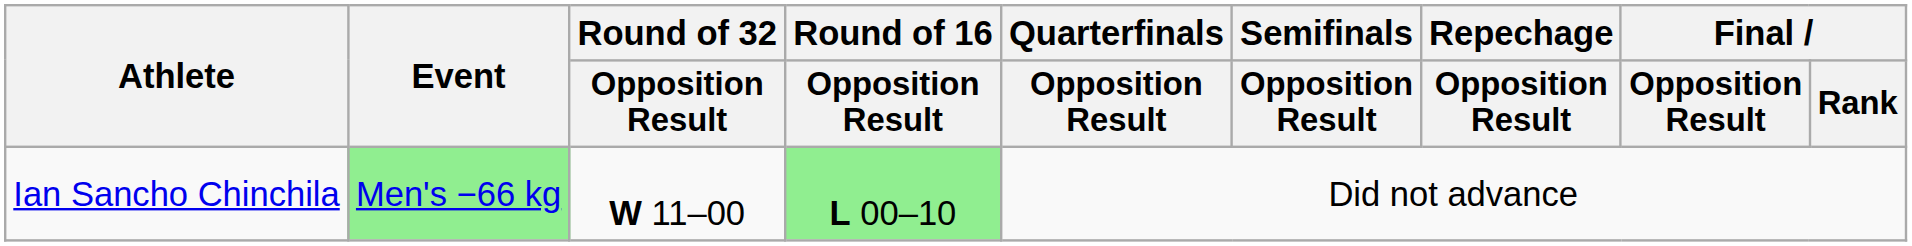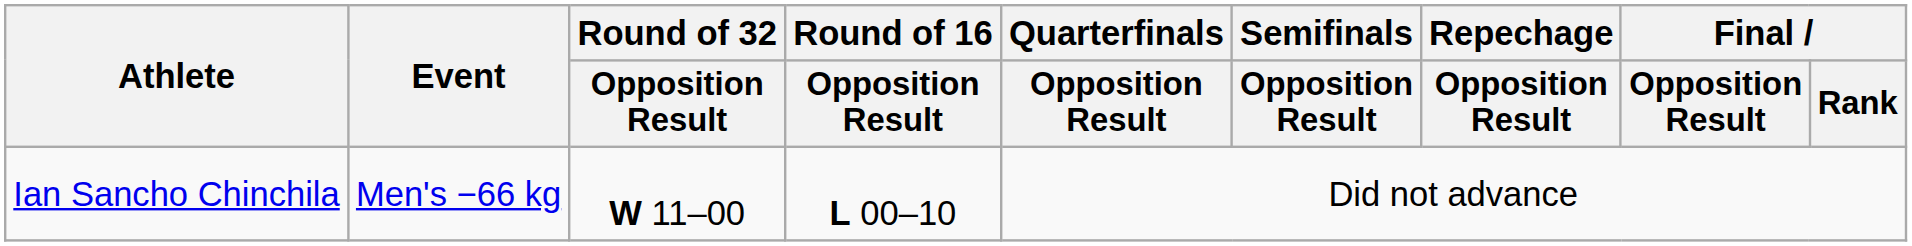Ian Sancho Chinchila | Event: lightgreen background -> no background
Ian Sancho Chinchila | Round of 16 / Opposition Result: lightgreen background -> no background
